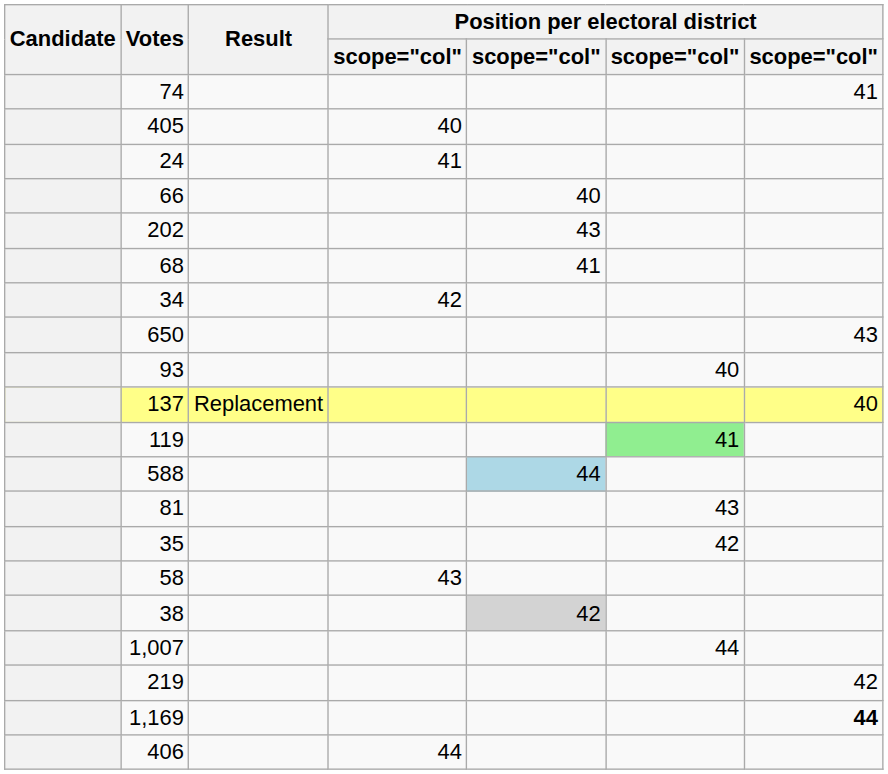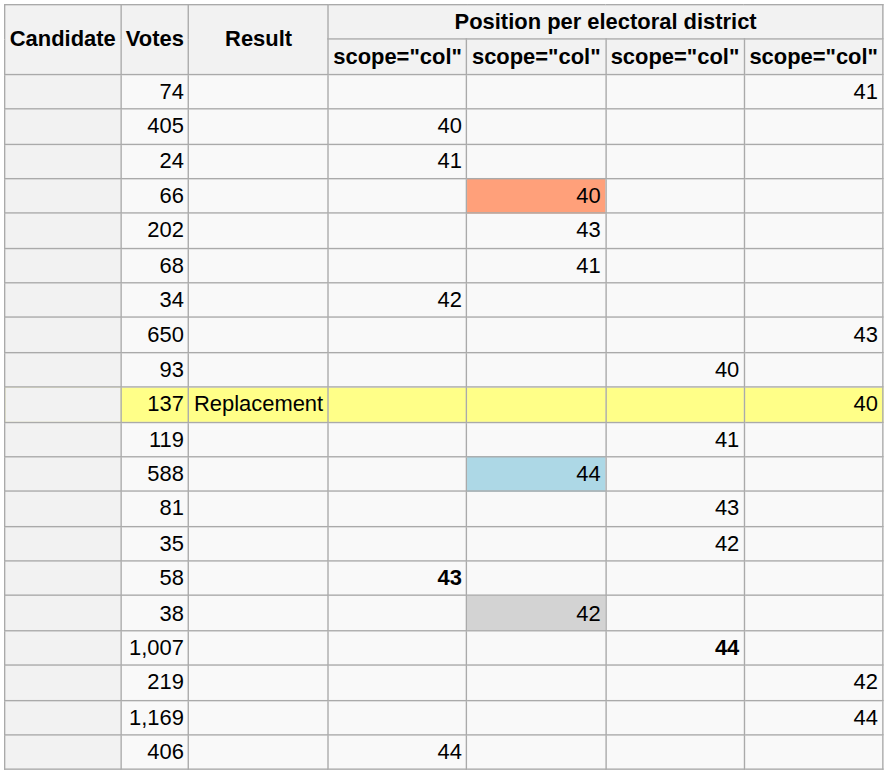66 | column 5: no background -> lightsalmon background
119 | column 6: lightgreen background -> no background
58 | column 4: normal -> bold
1,007 | column 6: normal -> bold
1,169 | column 7: bold -> normal
